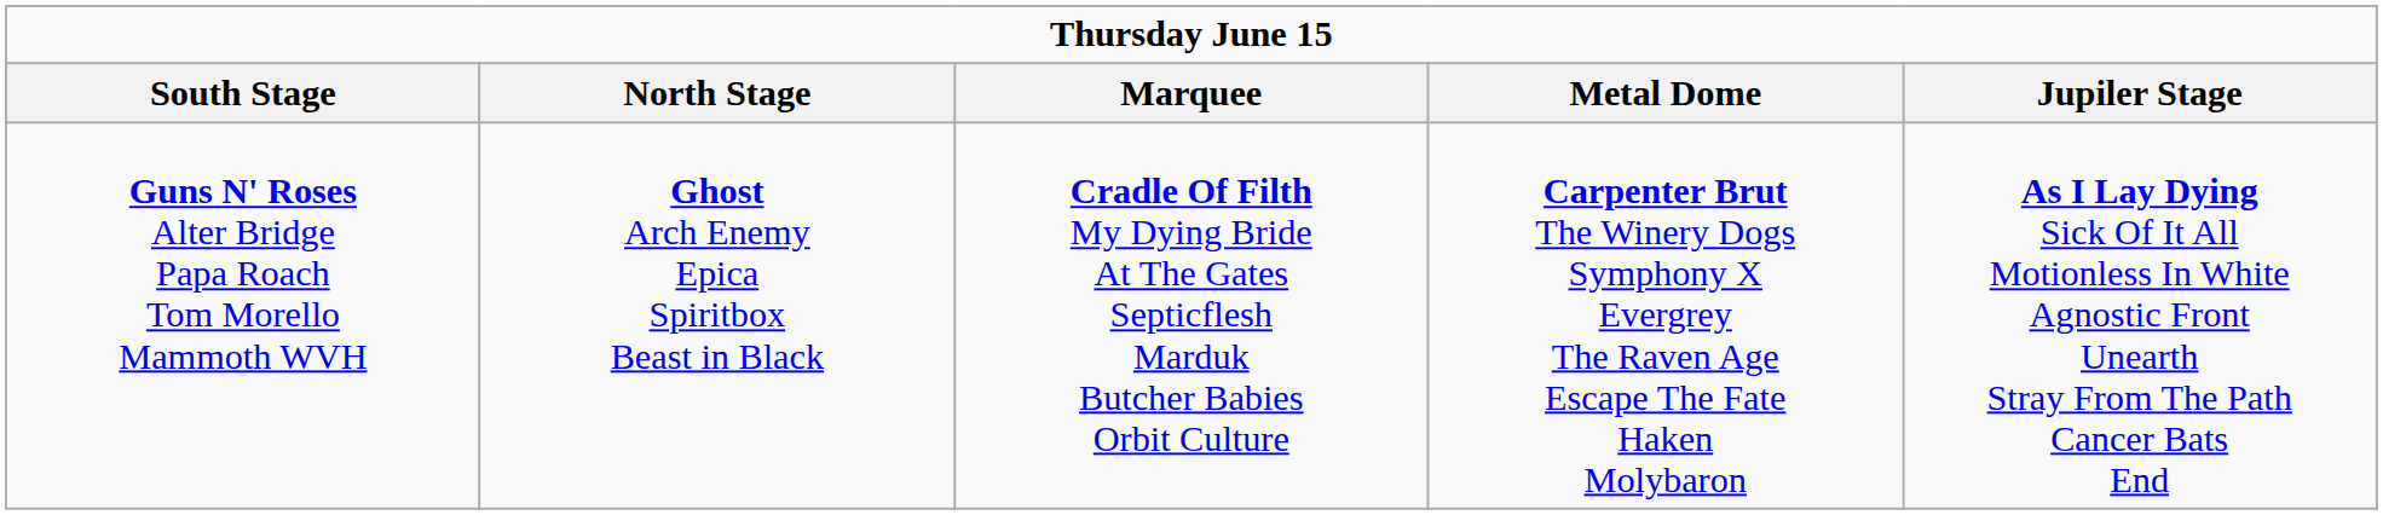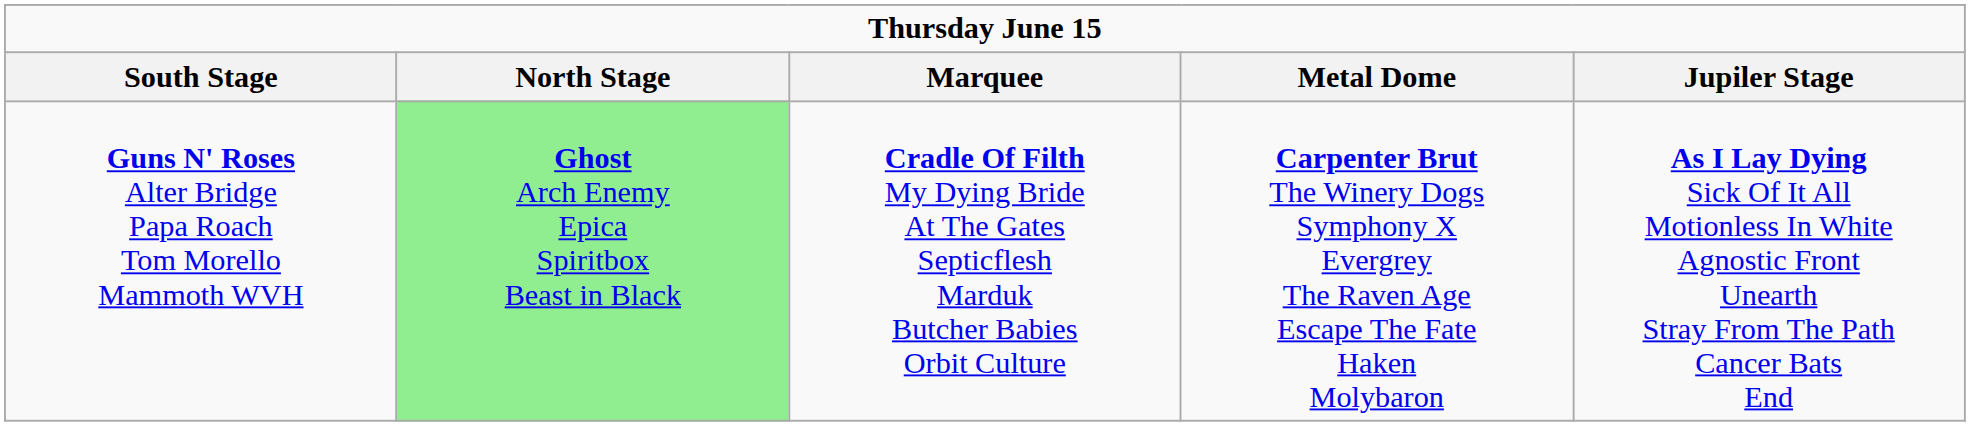row 3 | North Stage: no background -> lightgreen background
